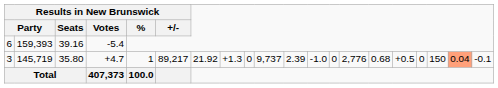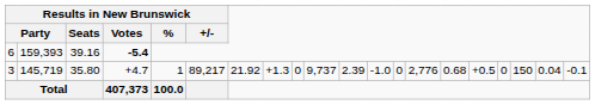6 | Results in New Brunswick / Votes: normal -> bold
3 | column 19: lightsalmon background -> no background
